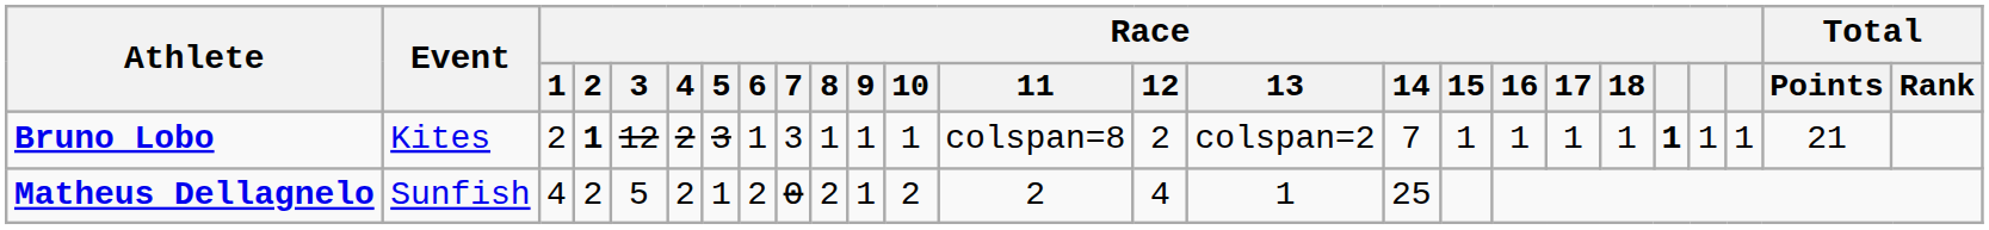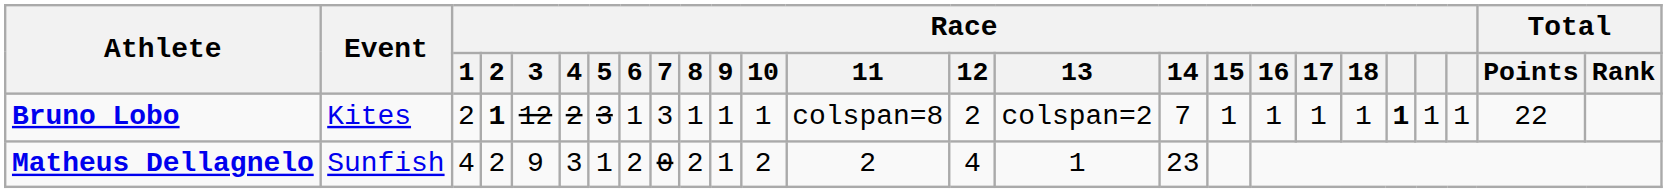Bruno Lobo | Total / Points: 21 -> 22
Matheus Dellagnelo | Race / 3: 5 -> 9
Matheus Dellagnelo | Race / 4: 2 -> 3
Matheus Dellagnelo | Race / 14: 25 -> 23
